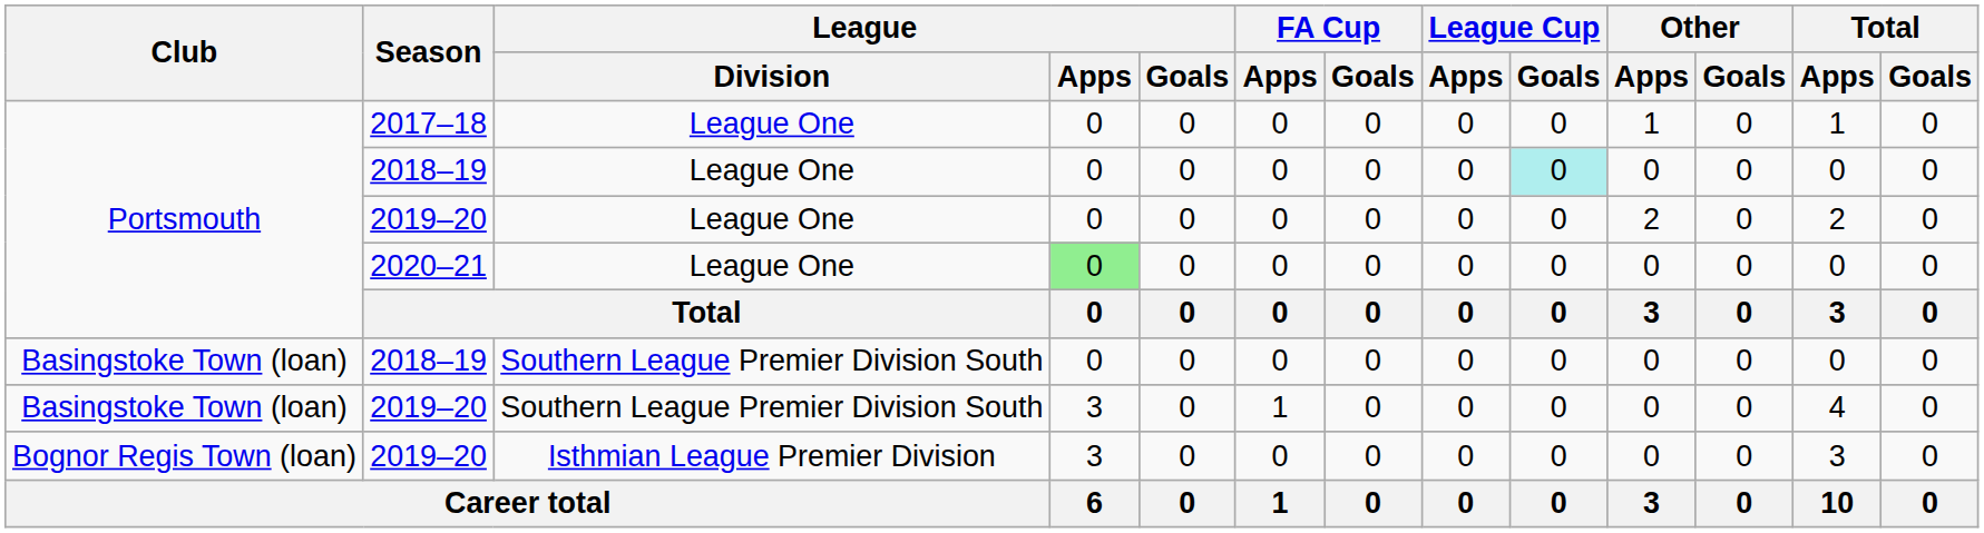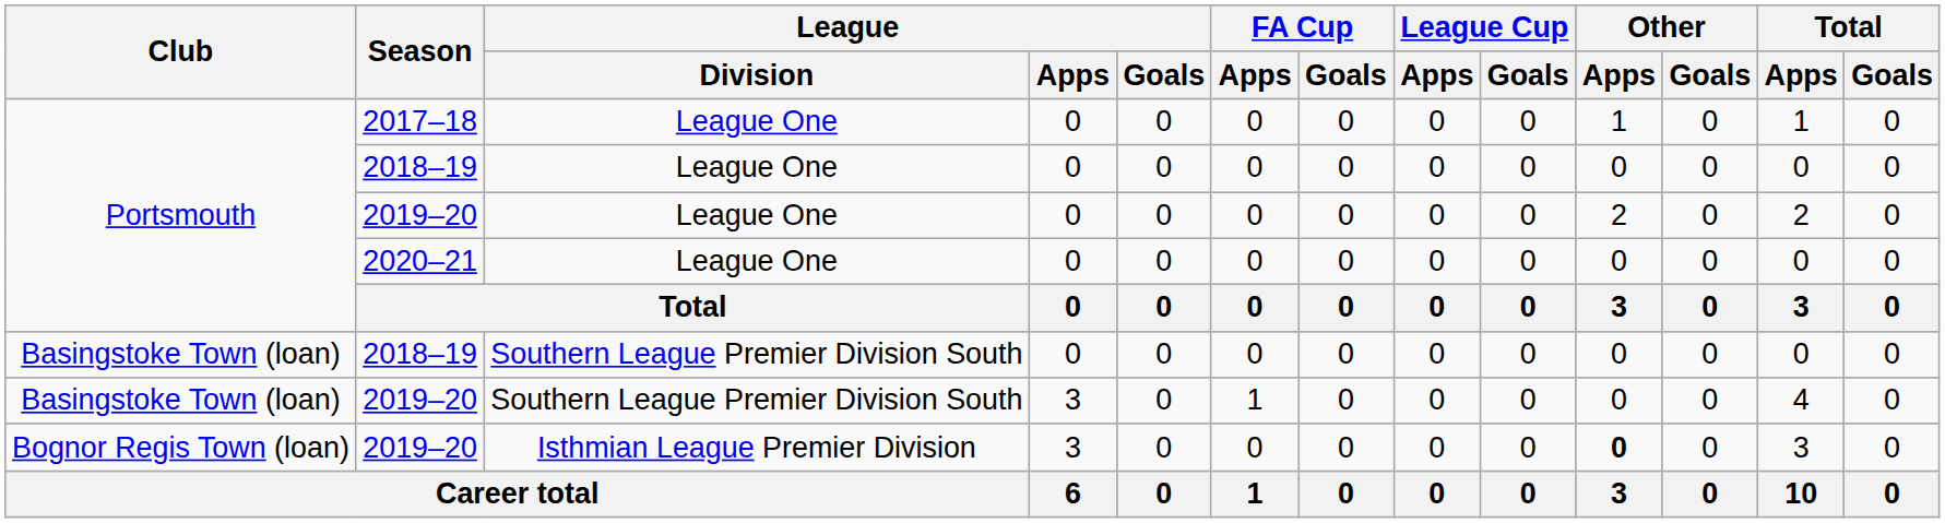Portsmouth / 2018–19 | League Cup / Goals: paleturquoise background -> no background
2020–21 | League / Apps: lightgreen background -> no background
Bognor Regis Town (loan) / 2019–20 | Other / Apps: normal -> bold
